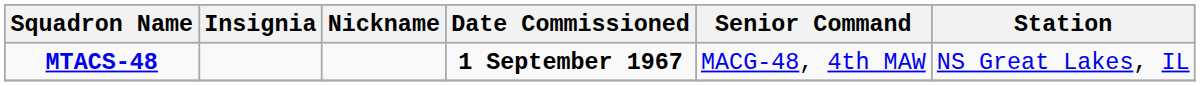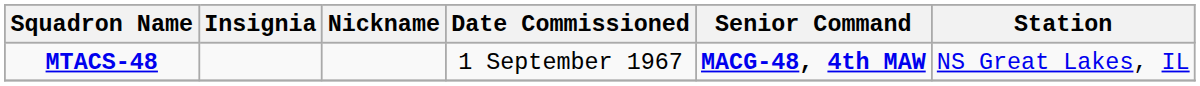MTACS-48 | Date Commissioned: bold -> normal
MTACS-48 | Senior Command: normal -> bold
